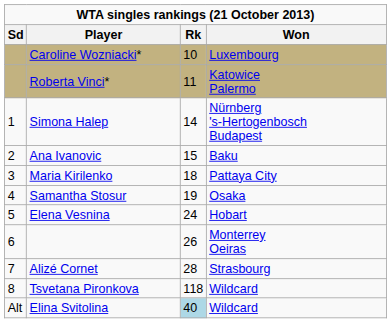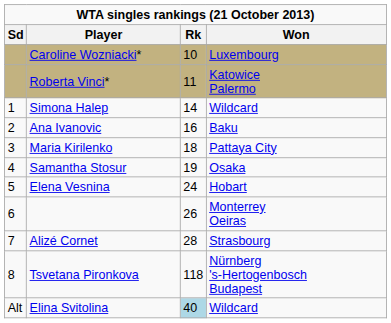Simona Halep | Won: Nürnberg 's-Hertogenbosch Budapest -> Wildcard
Ana Ivanovic | Rk: 15 -> 16
Tsvetana Pironkova | Won: Wildcard -> Nürnberg 's-Hertogenbosch Budapest
